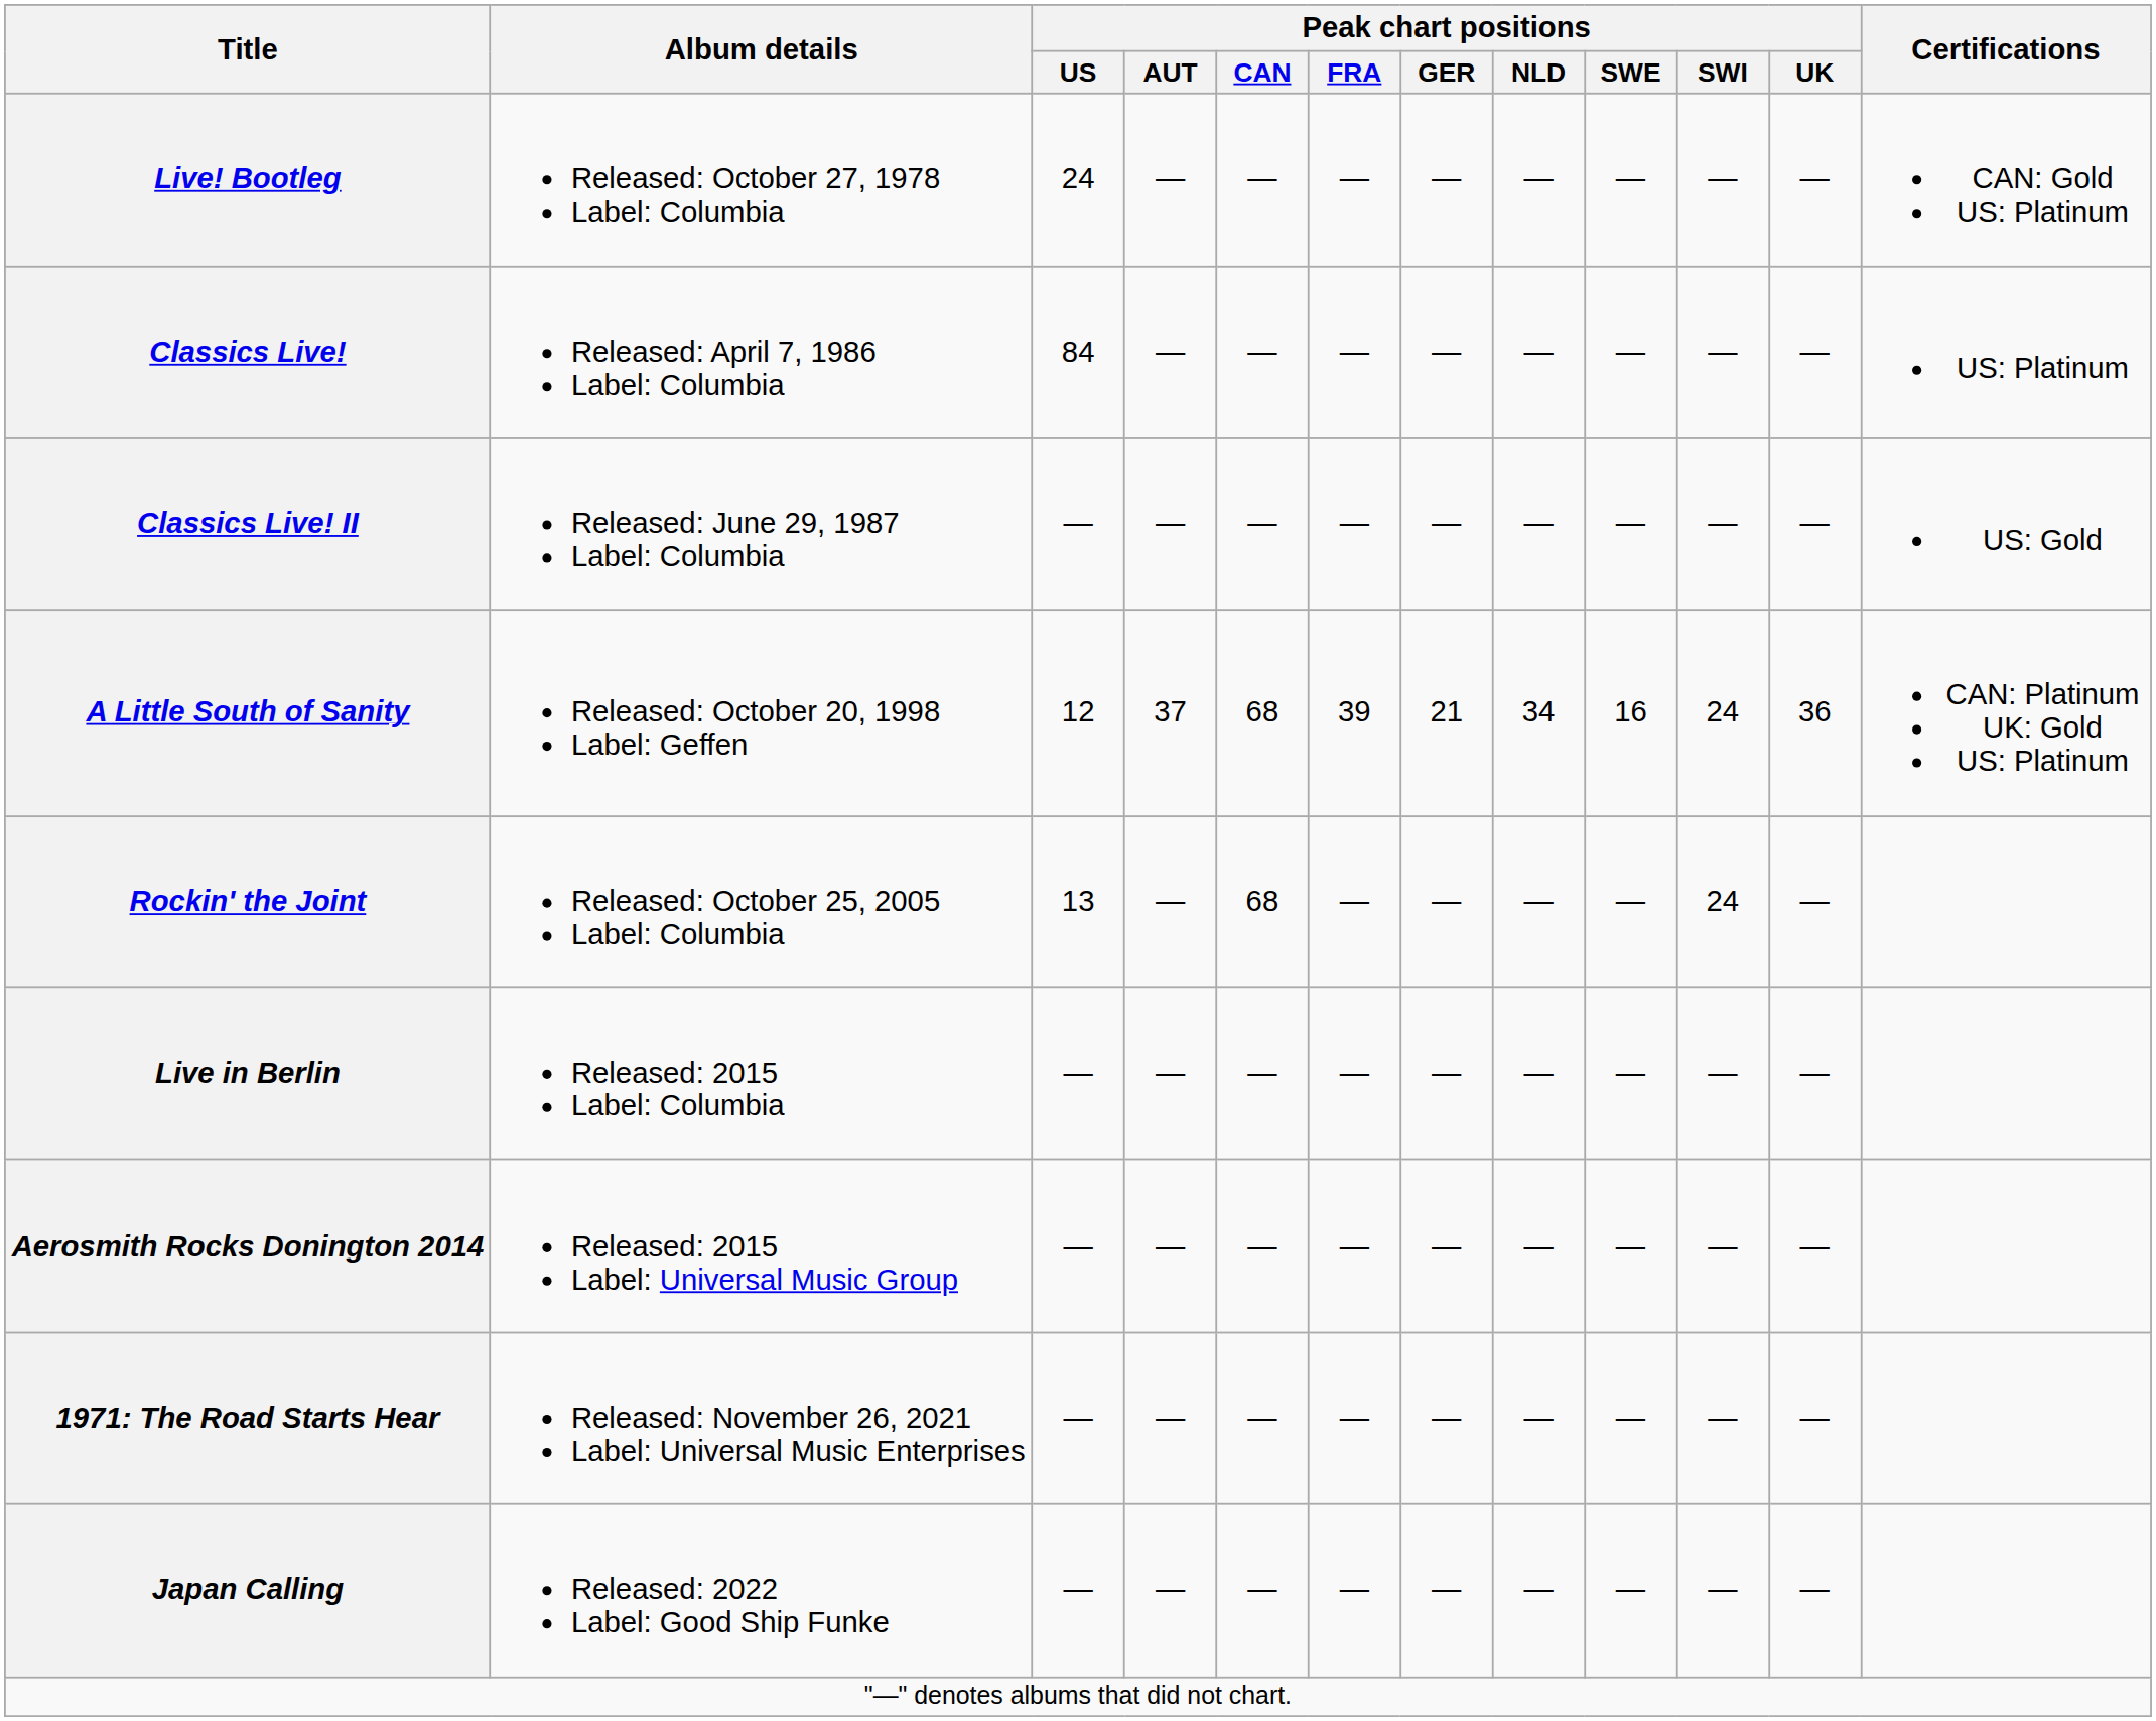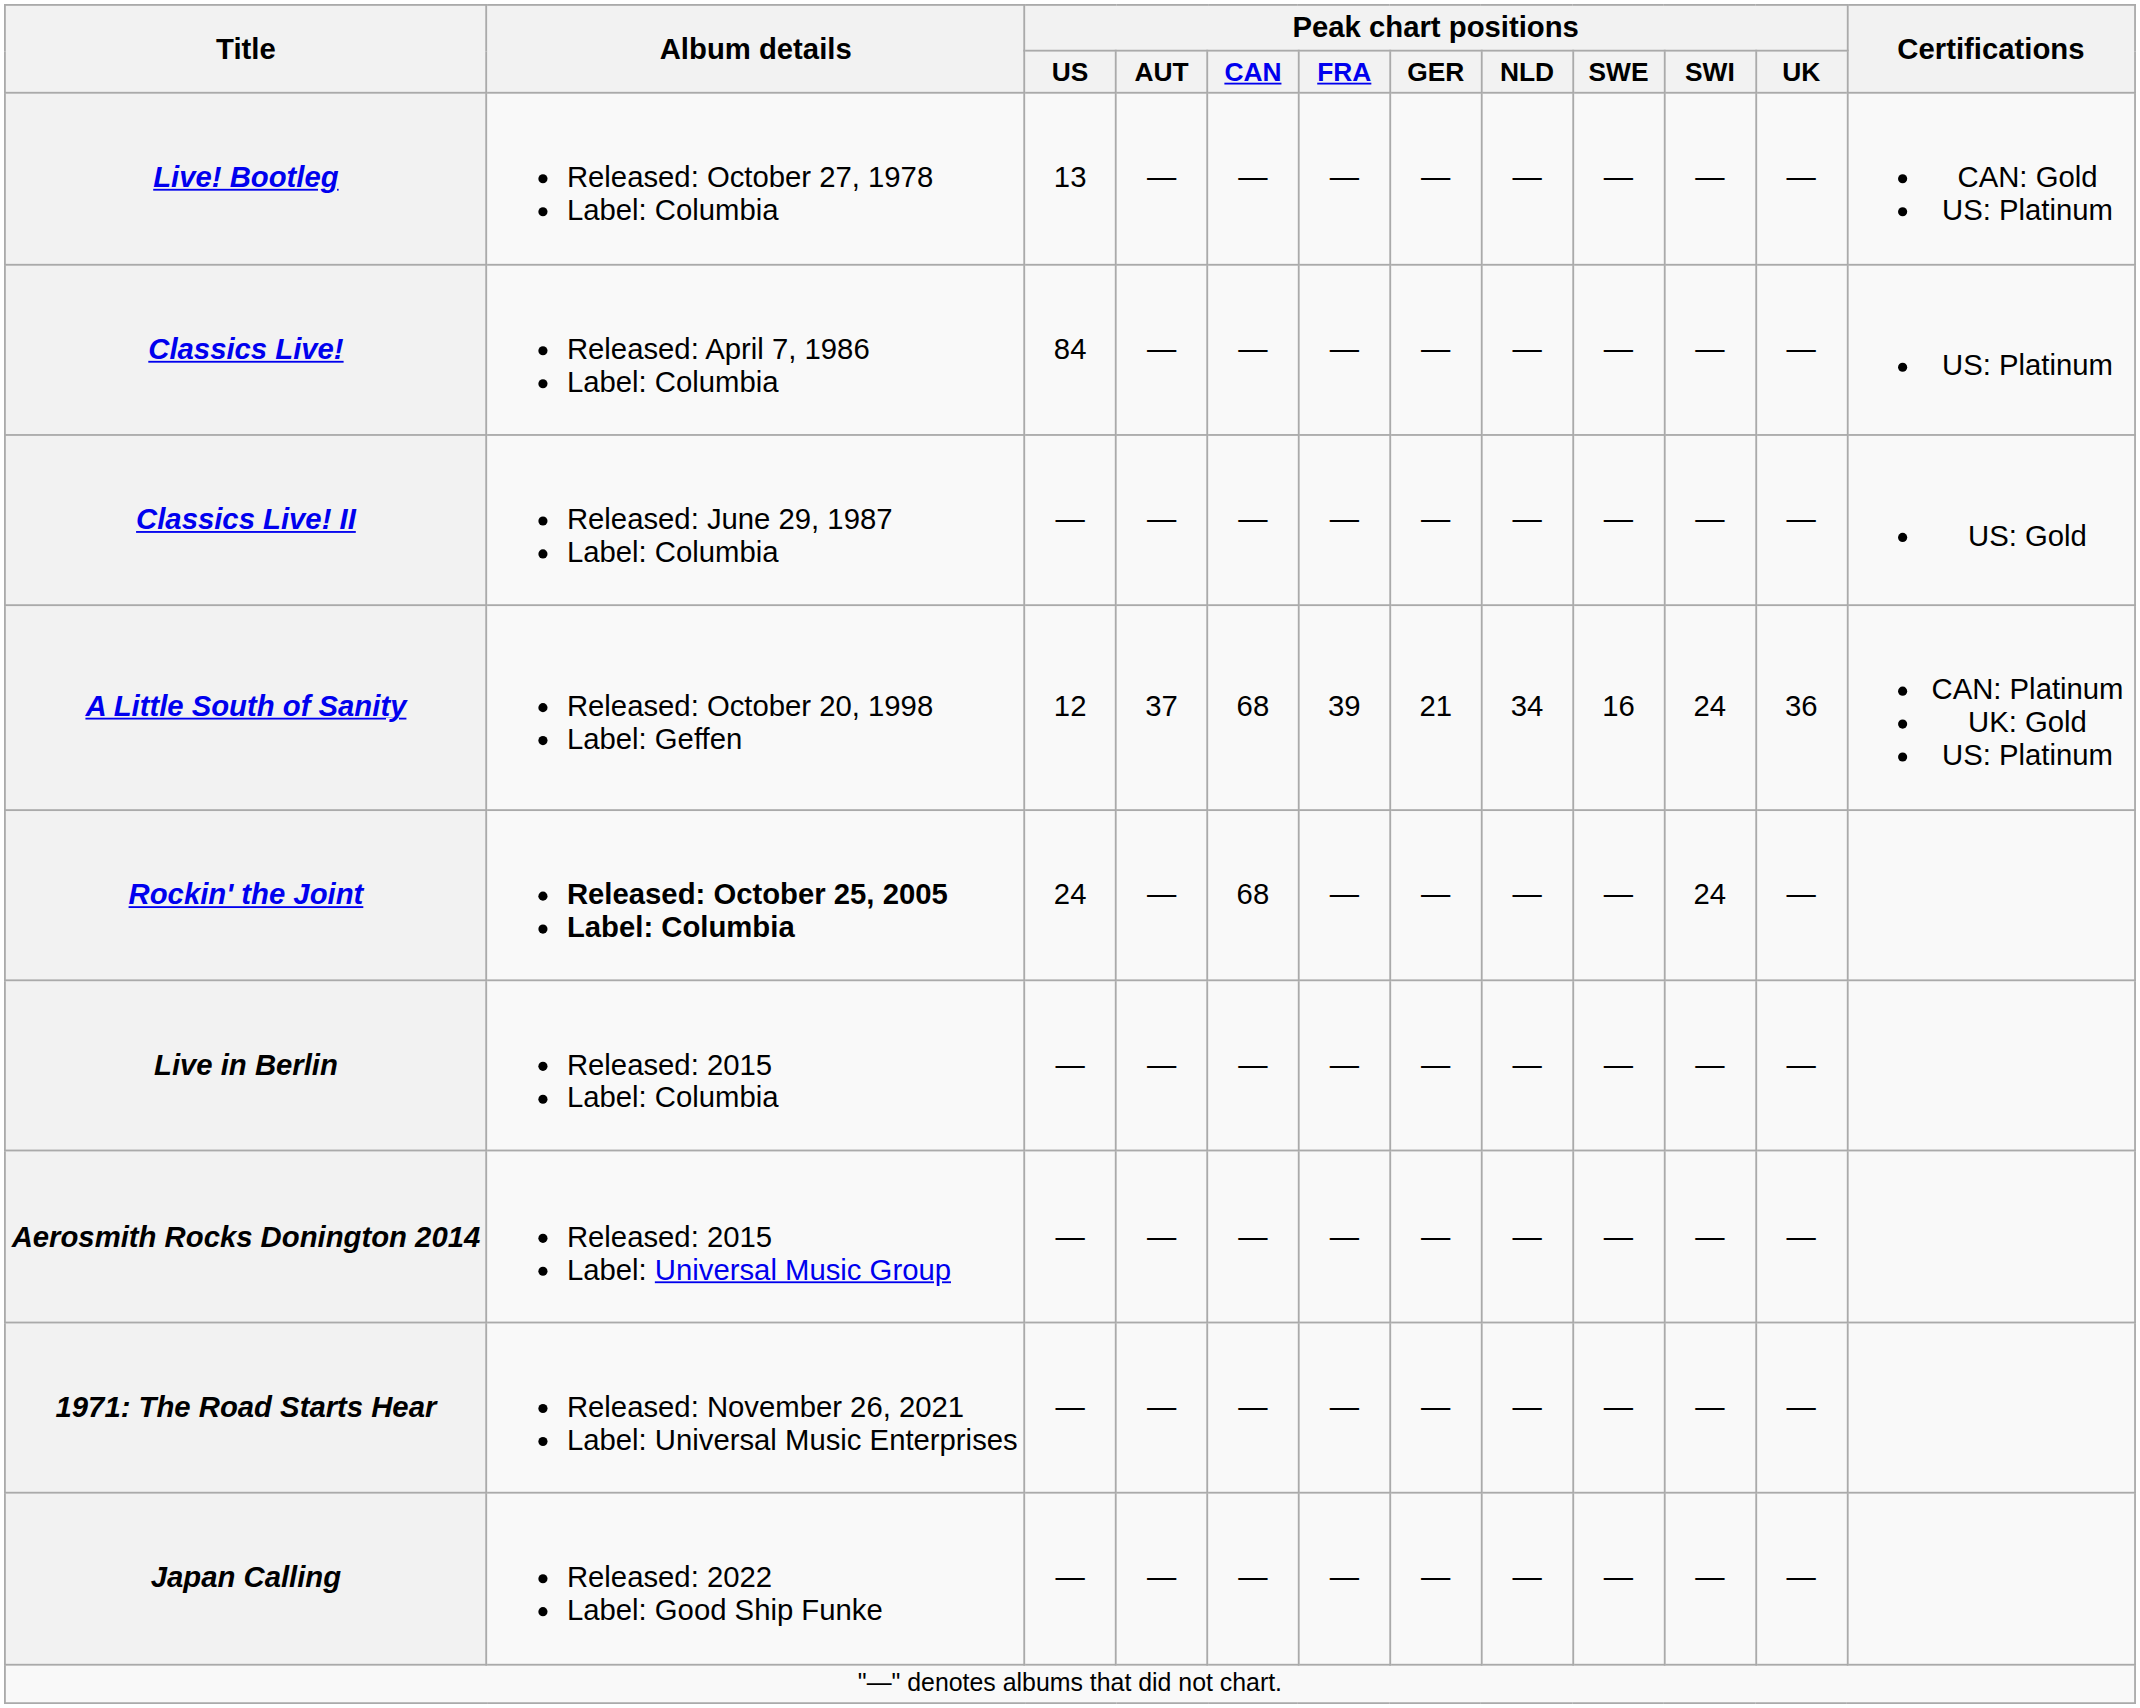Live! Bootleg | Peak chart positions / US: 24 -> 13
Rockin' the Joint | Album details: normal -> bold
Rockin' the Joint | Peak chart positions / US: 13 -> 24
